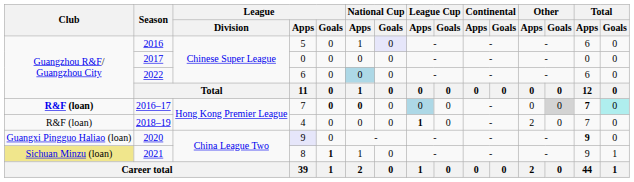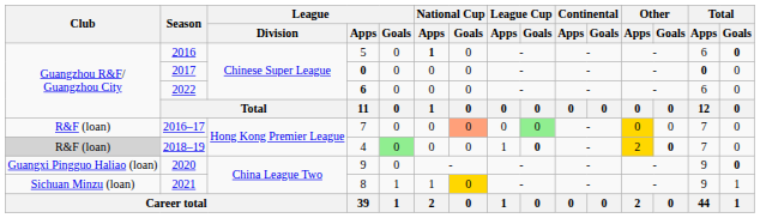2016 | National Cup / Apps: normal -> bold
2016 | National Cup / Goals: lavender background -> no background
2016 | Total / Goals: normal -> bold
2017 | League / Apps: normal -> bold
2017 | Total / Apps: normal -> bold
2022 | League / Apps: normal -> bold
2022 | National Cup / Apps: lightblue background -> no background
2016–17 | Club: bold -> normal
2016–17 | League / Goals: bold -> normal
2016–17 | National Cup / Apps: bold -> normal
2016–17 | National Cup / Goals: no background -> lightsalmon background
2016–17 | League Cup / Apps: lightblue background -> no background
2016–17 | League Cup / Goals: no background -> lightgreen background
2016–17 | Other / Apps: no background -> gold background
2016–17 | Other / Goals: lightgrey background -> no background
2016–17 | Total / Apps: bold -> normal
2016–17 | Total / Goals: paleturquoise background -> no background
2018–19 | Club: no background -> lightgrey background
2018–19 | League / Goals: no background -> lightgreen background
2018–19 | League Cup / Apps: bold -> normal
2018–19 | League Cup / Goals: normal -> bold
2018–19 | Other / Apps: no background -> gold background
2018–19 | Other / Goals: normal -> bold
2020 | League / Apps: lavender background -> no background
2020 | Total / Apps: bold -> normal
2020 | Total / Goals: normal -> bold
2021 | Club: khaki background -> no background
2021 | League / Goals: bold -> normal
2021 | National Cup / Goals: no background -> gold background
